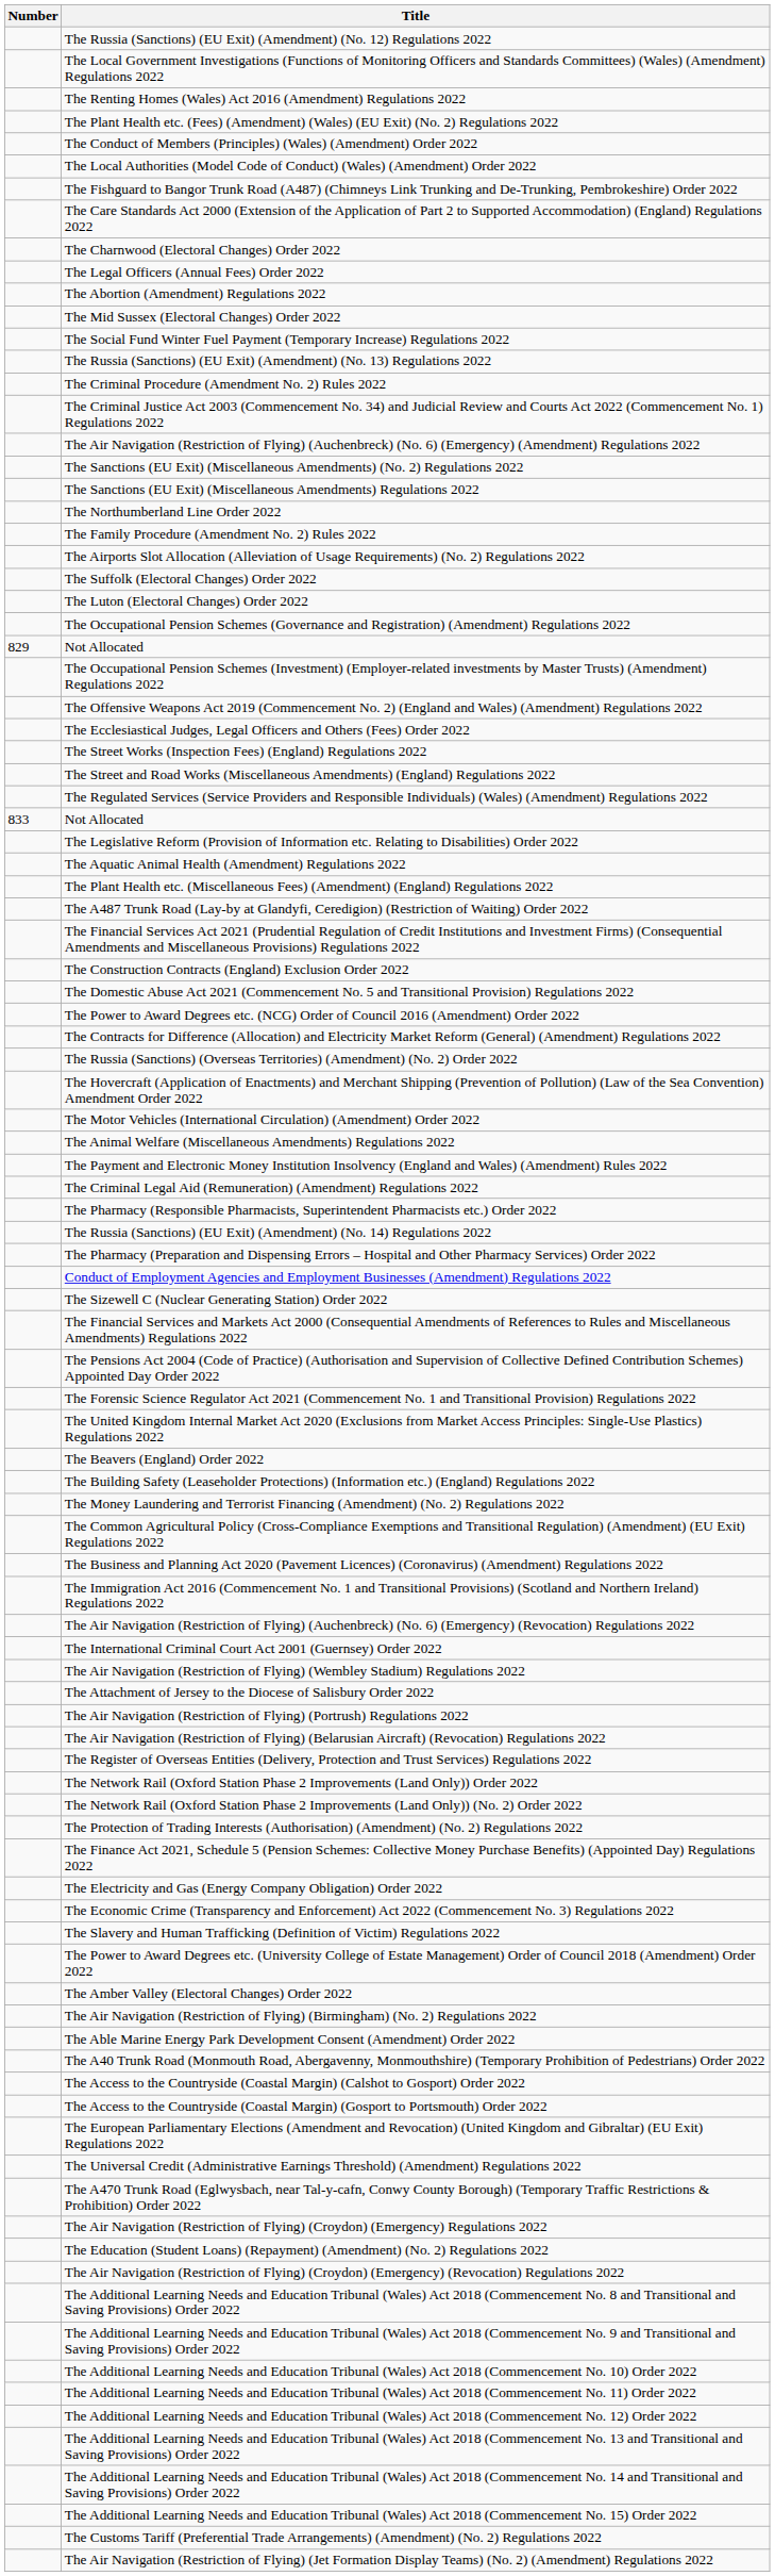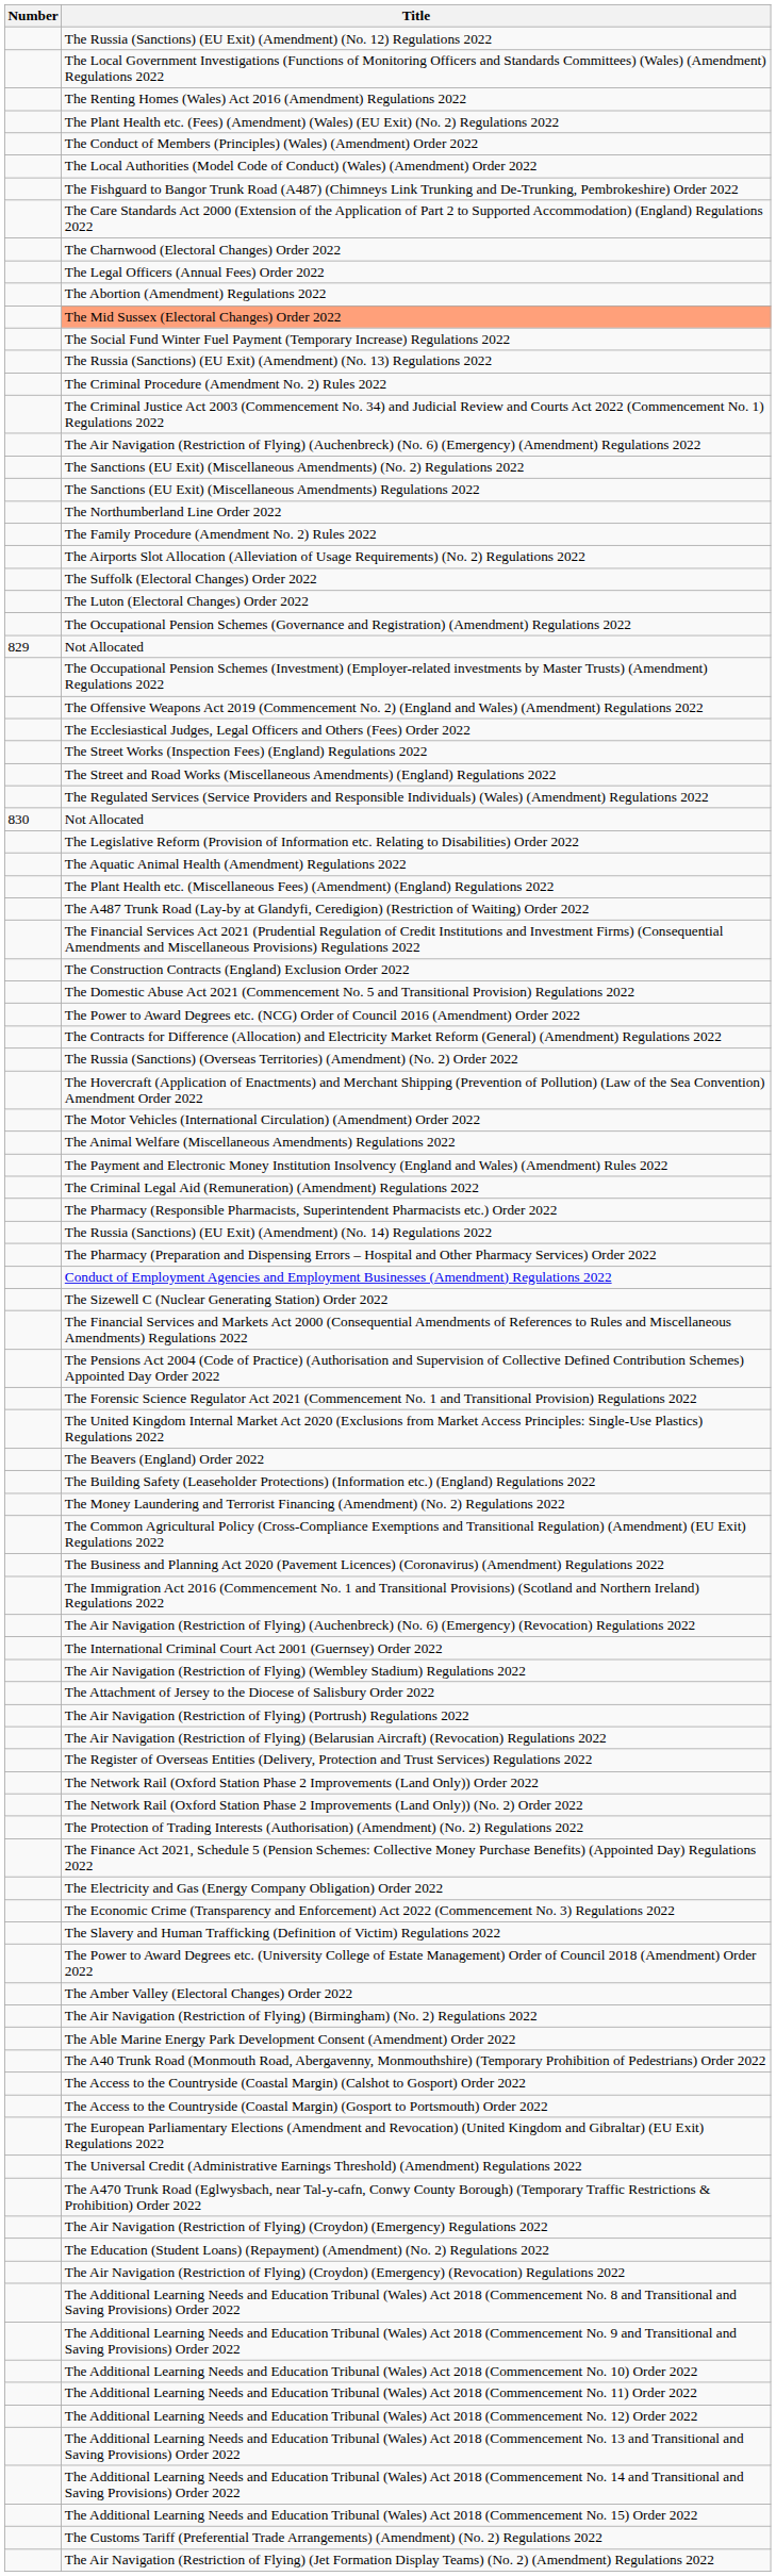row 13 | Title: no background -> lightsalmon background
row 34 | Number: 833 -> 830
